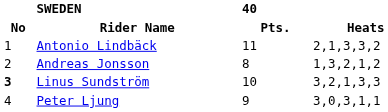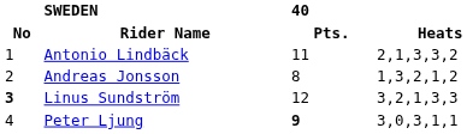Linus Sundström | 40 / Pts.: 10 -> 12
Peter Ljung | 40 / Pts.: normal -> bold
